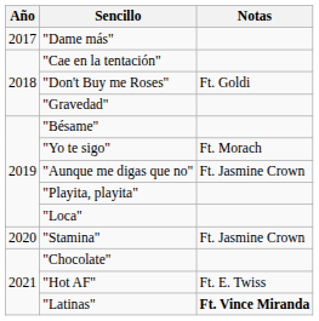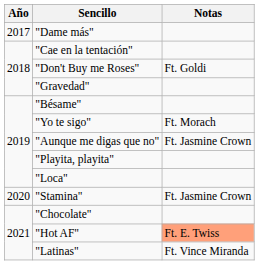"Hot AF" | Notas: no background -> lightsalmon background
"Latinas" | Notas: bold -> normal
